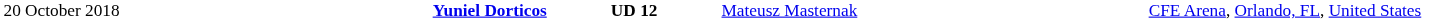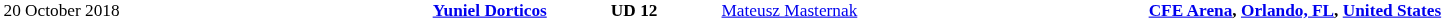20 October 2018 | column 5: normal -> bold
